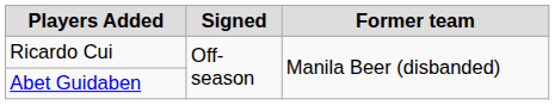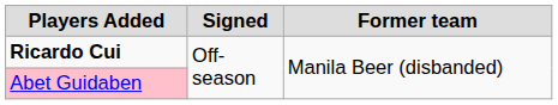Ricardo Cui | Players Added: normal -> bold
Abet Guidaben | Players Added: no background -> pink background
